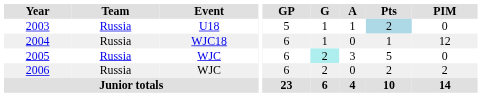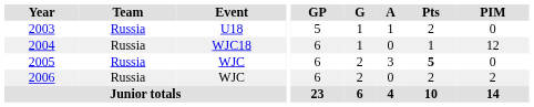2003 | Pts: lightblue background -> no background
2005 | G: paleturquoise background -> no background
2005 | Pts: normal -> bold
